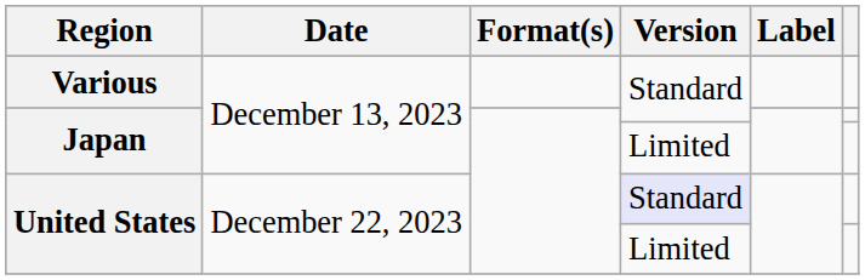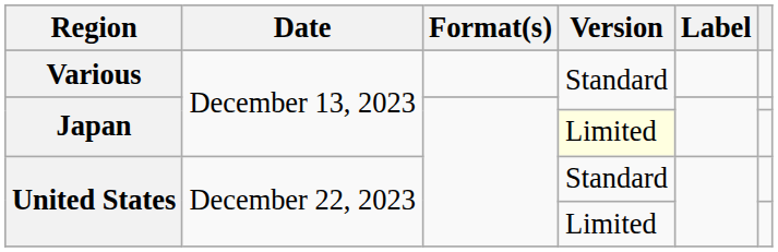Japan / Limited | Version: no background -> lightyellow background
United States / Standard | Version: lavender background -> no background
